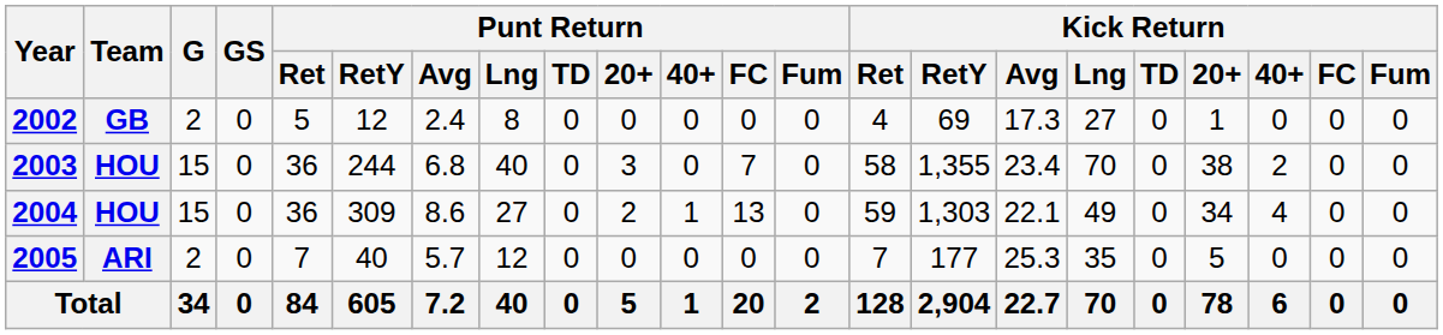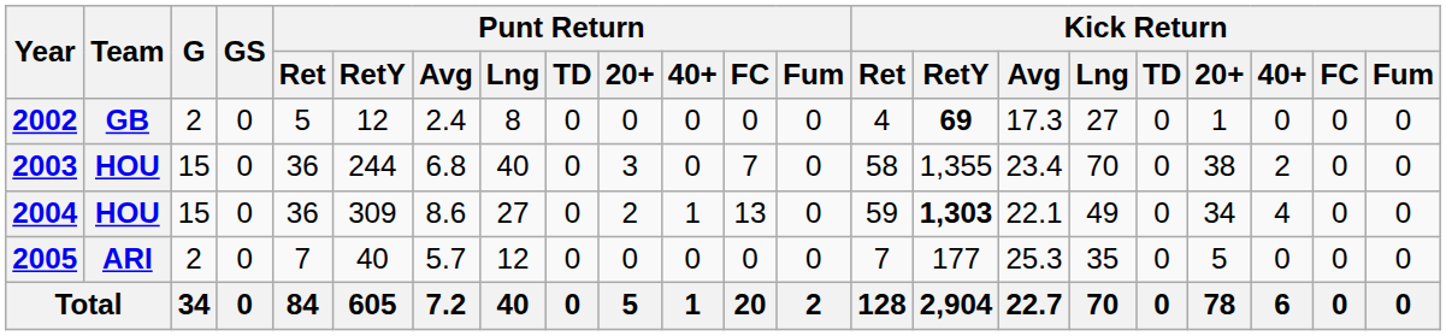2002 | Kick Return / RetY: normal -> bold
2004 | Kick Return / RetY: normal -> bold
